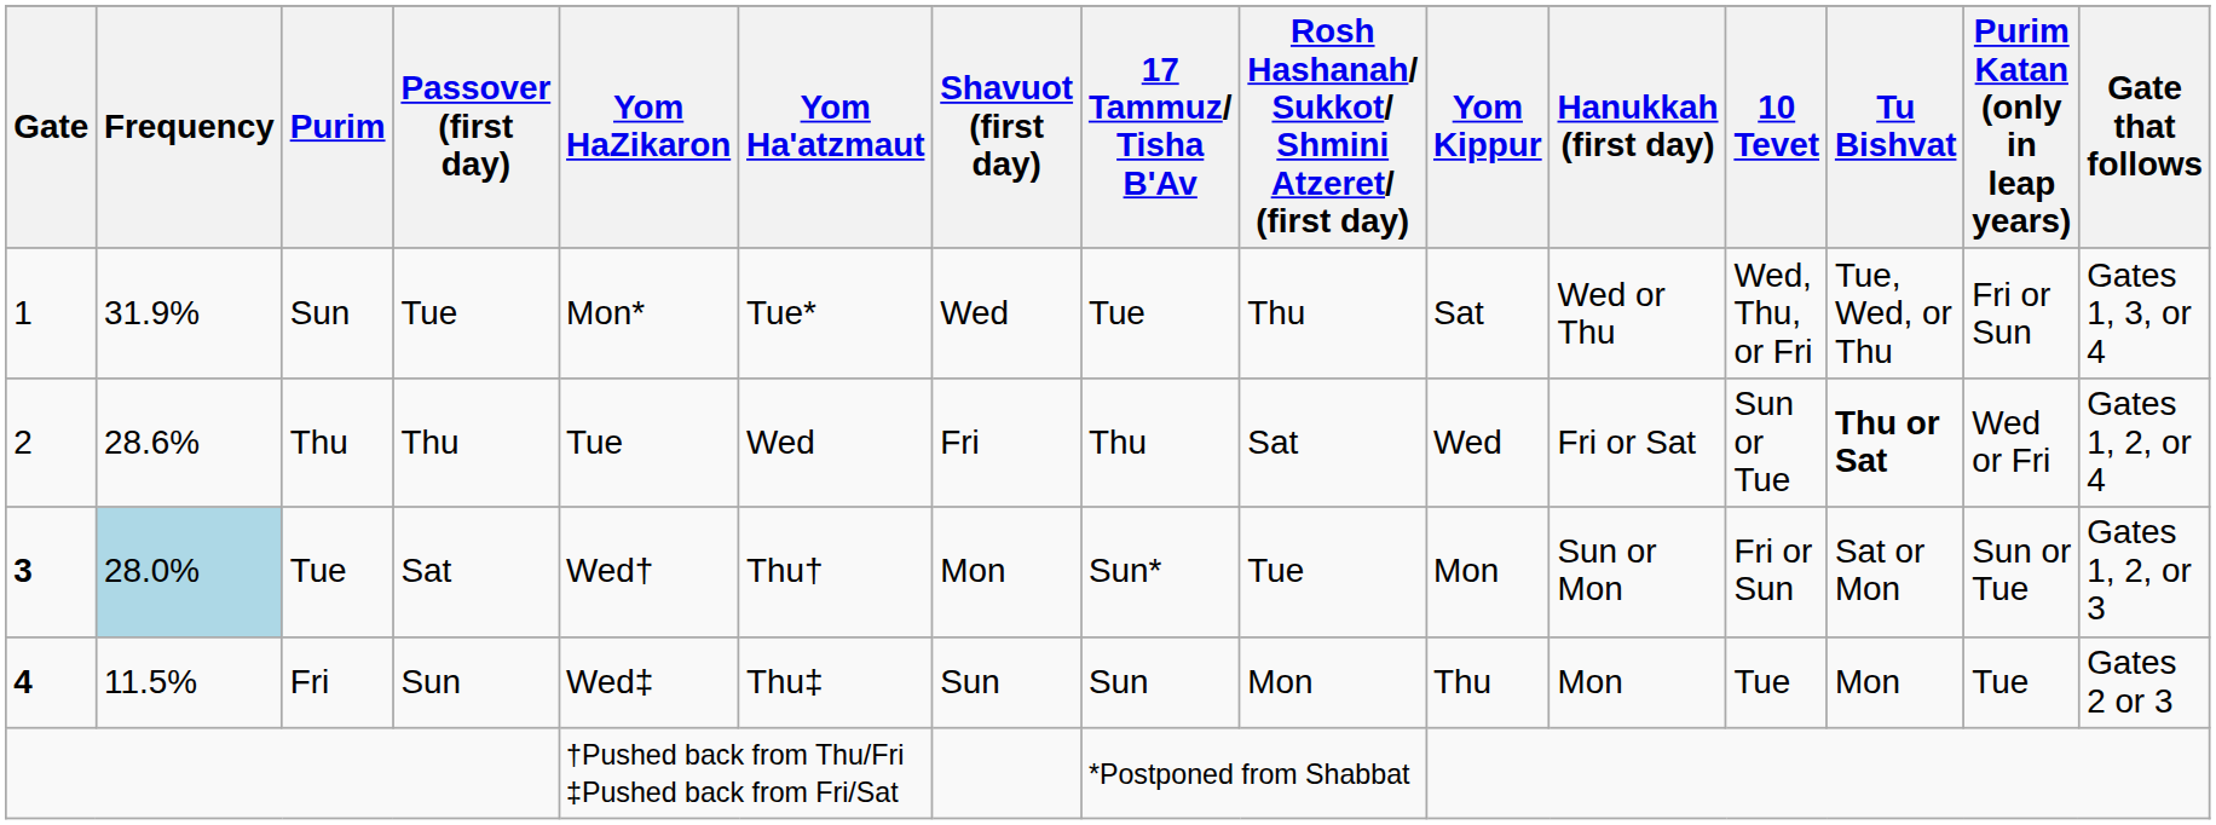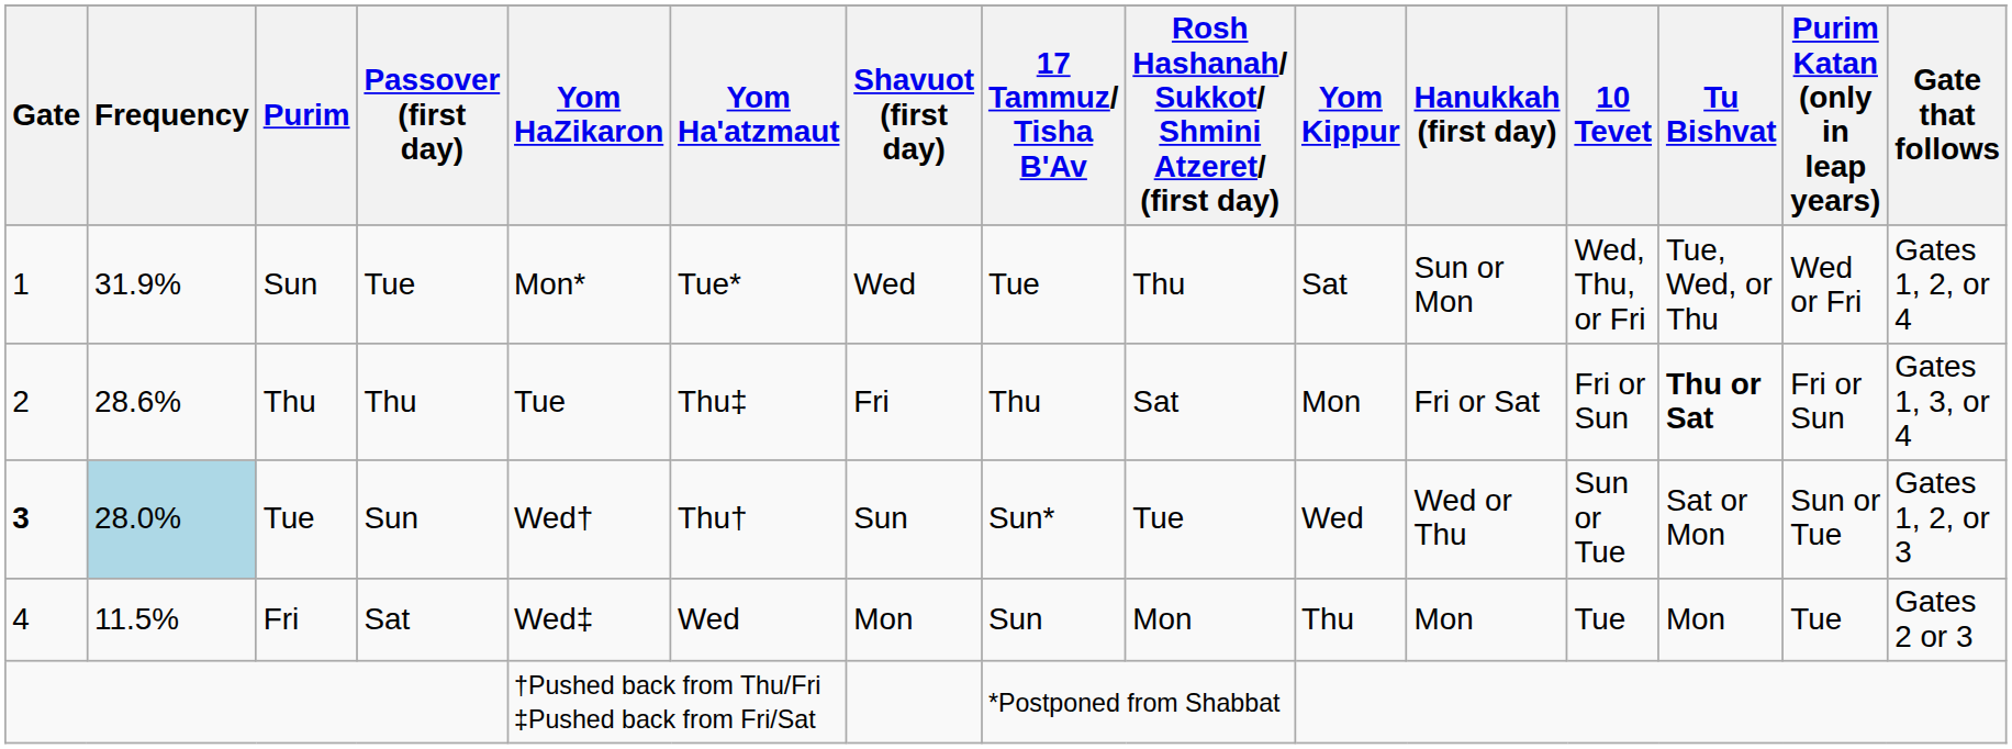row 2 | Hanukkah (first day): Wed or Thu -> Sun or Mon
row 2 | Purim Katan (only in leap years): Fri or Sun -> Wed or Fri
row 2 | Gate that follows: Gates 1, 3, or 4 -> Gates 1, 2, or 4
row 3 | Yom Ha'atzmaut: Wed -> Thu‡
row 3 | Yom Kippur: Wed -> Mon
row 3 | 10 Tevet: Sun or Tue -> Fri or Sun
row 3 | Purim Katan (only in leap years): Wed or Fri -> Fri or Sun
row 3 | Gate that follows: Gates 1, 2, or 4 -> Gates 1, 3, or 4
row 4 | Passover (first day): Sat -> Sun
row 4 | Shavuot (first day): Mon -> Sun
row 4 | Yom Kippur: Mon -> Wed
row 4 | Hanukkah (first day): Sun or Mon -> Wed or Thu
row 4 | 10 Tevet: Fri or Sun -> Sun or Tue
row 5 | Gate: bold -> normal
row 5 | Passover (first day): Sun -> Sat
row 5 | Yom Ha'atzmaut: Thu‡ -> Wed
row 5 | Shavuot (first day): Sun -> Mon
